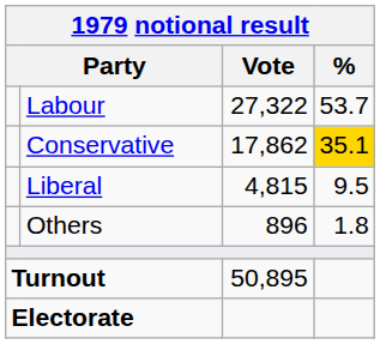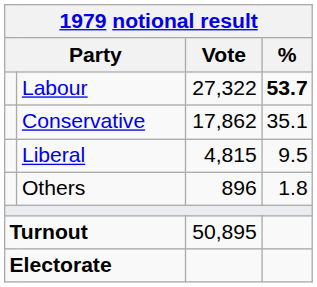Labour | %: normal -> bold
Conservative | %: gold background -> no background
